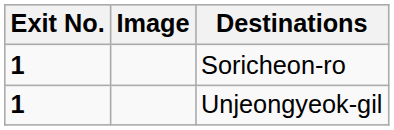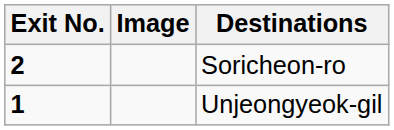Soricheon-ro | Exit No.: 1 -> 2
